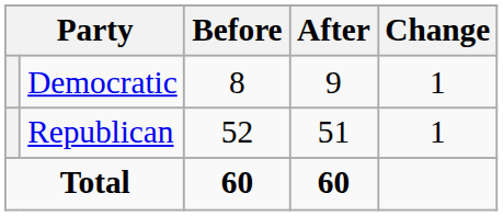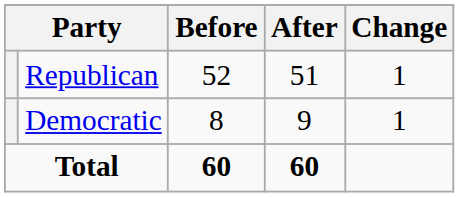rows swapped: Republican <-> Democratic
